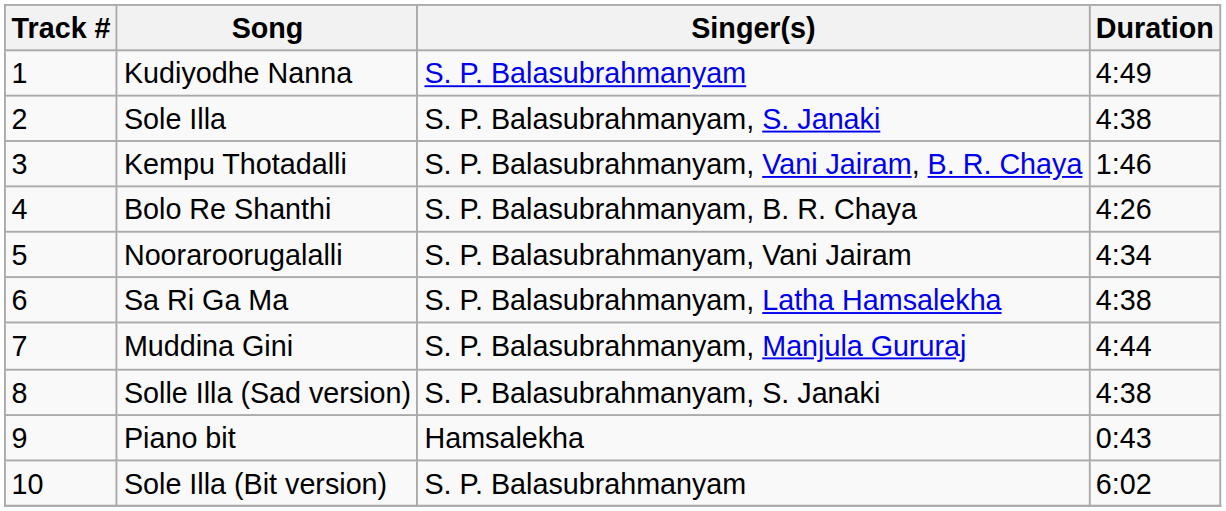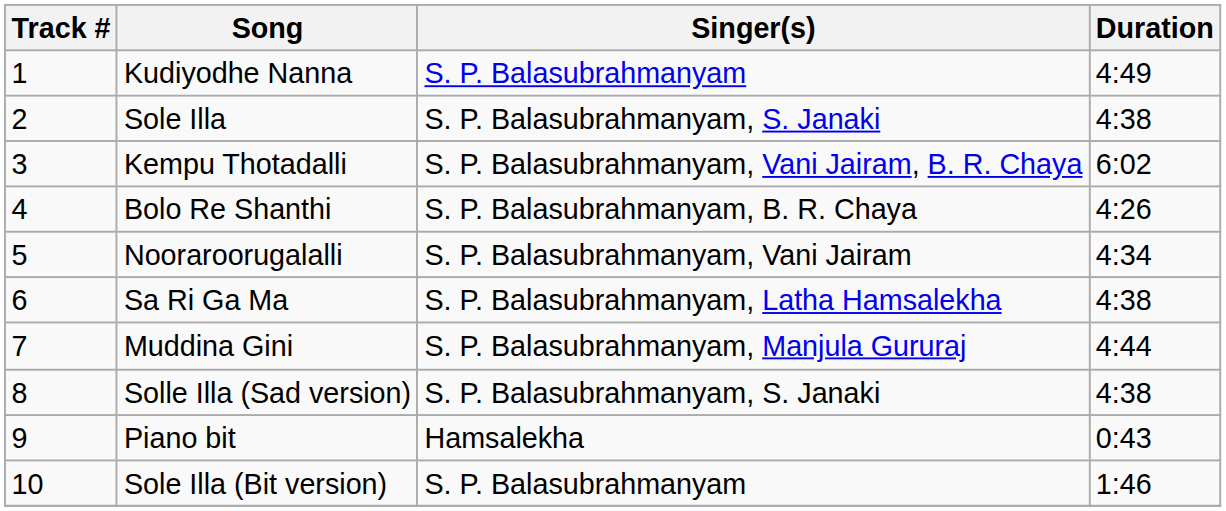Kempu Thotadalli | Duration: 1:46 -> 6:02
Sole Illa (Bit version) | Duration: 6:02 -> 1:46
